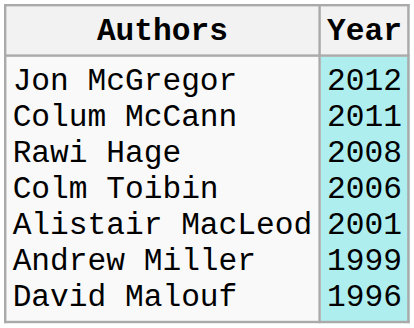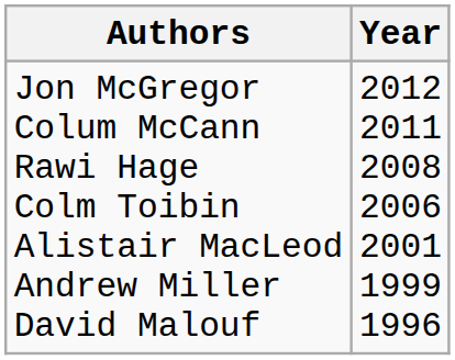row 2 | Year: paleturquoise background -> no background
